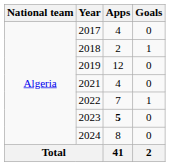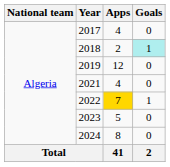2018 | Goals: no background -> paleturquoise background
2022 | Apps: no background -> gold background
2023 | Apps: bold -> normal
